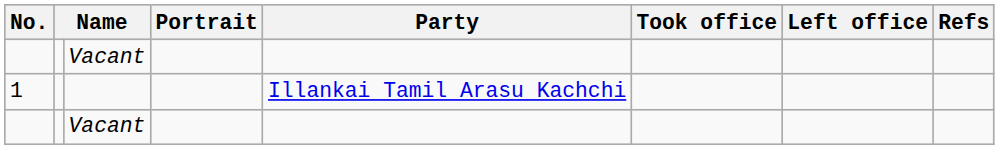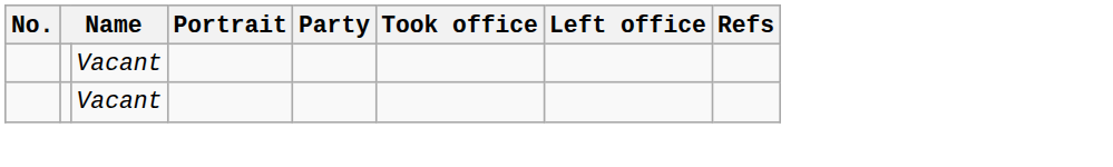- row: 1 | Illankai Tamil Arasu Kachchi
